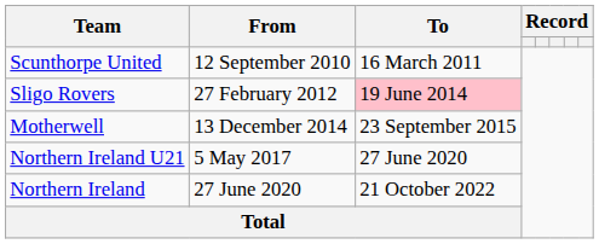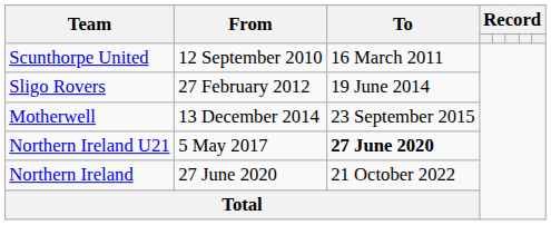Sligo Rovers | To: pink background -> no background
Northern Ireland U21 | To: normal -> bold
